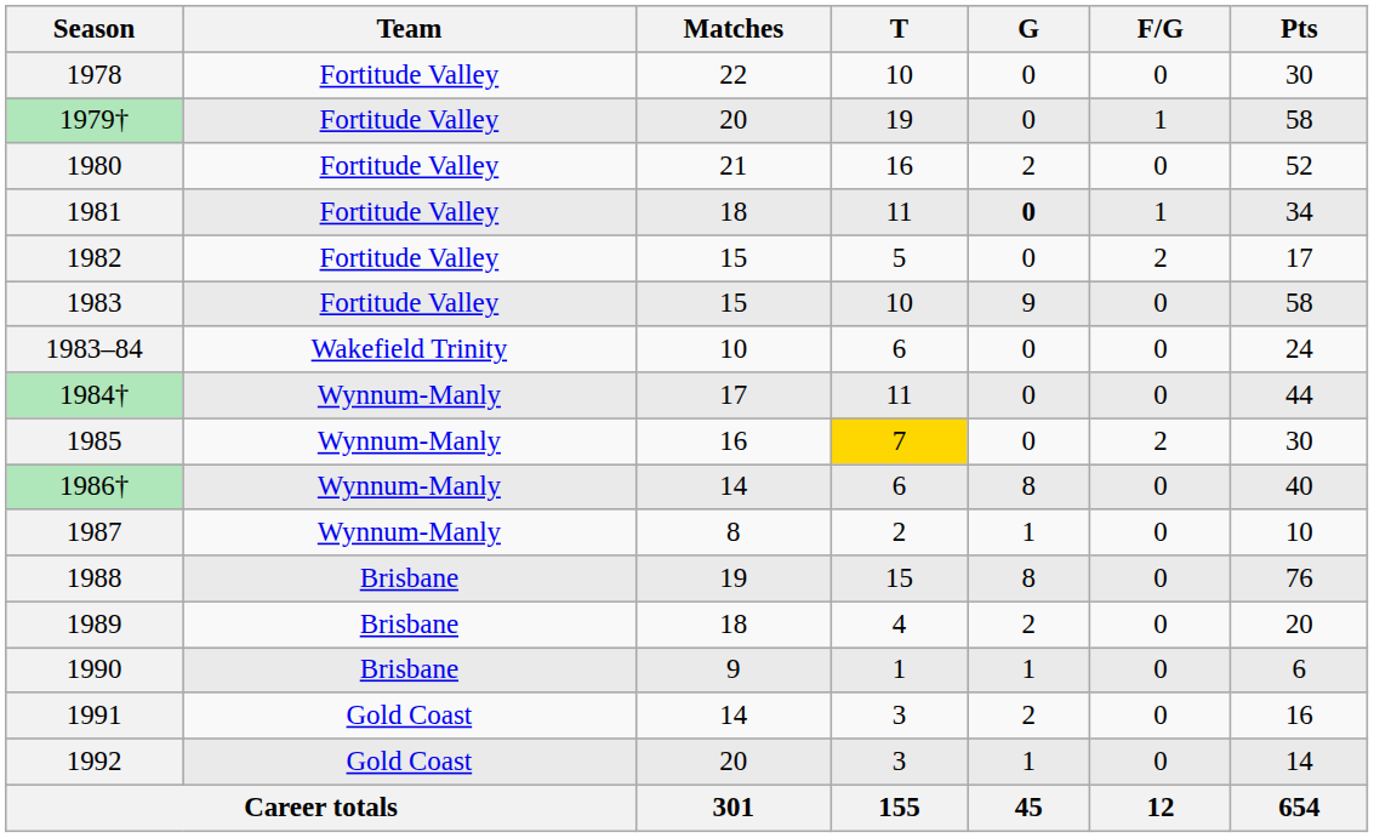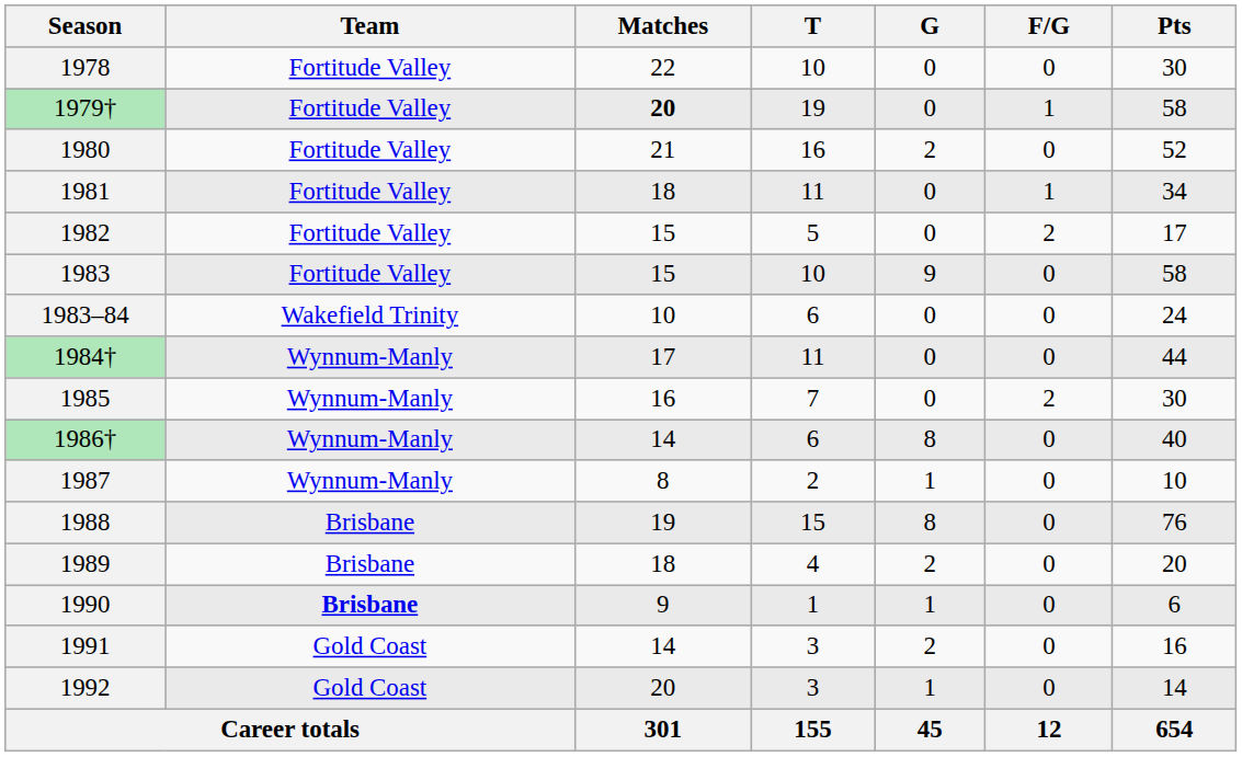1979† | Matches: normal -> bold
1981 | G: bold -> normal
1985 | T: gold background -> no background
1990 | Team: normal -> bold
